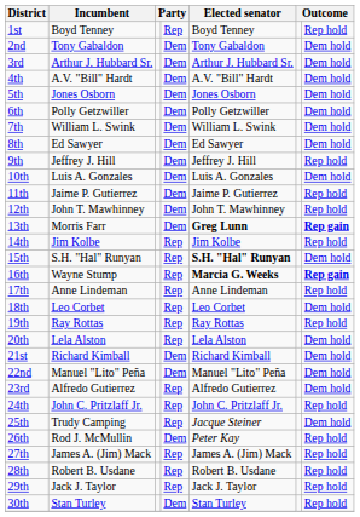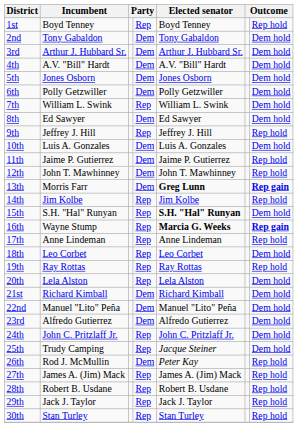7th | column 4: Dem -> Rep
9th | column 4: Dem -> Rep
23rd | column 4: Rep -> Dem
24th | column 7: Rep hold -> Dem hold
30th | column 4: Dem -> Rep
